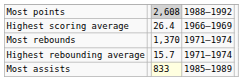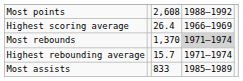Most points | column 3: lightgrey background -> no background
Most rebounds | column 4: no background -> lightgrey background
Most assists | column 3: lightyellow background -> no background
